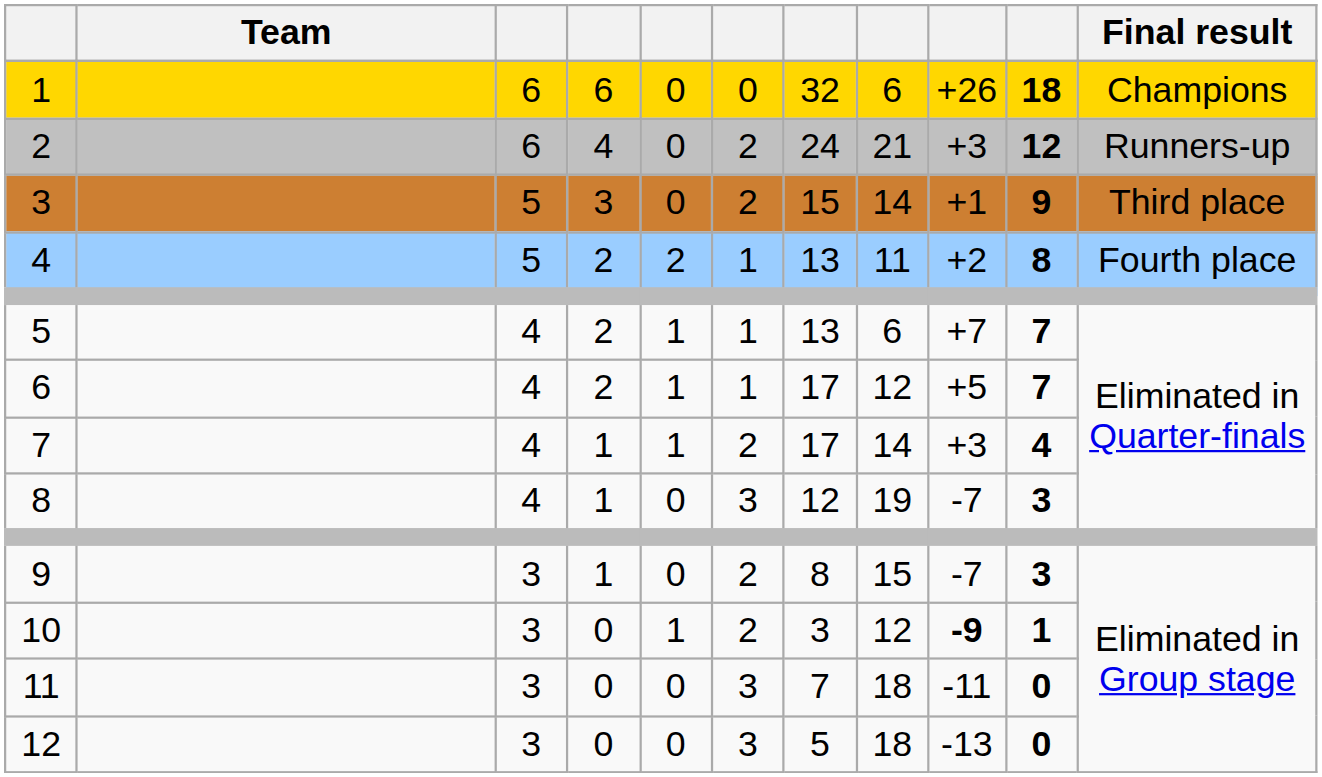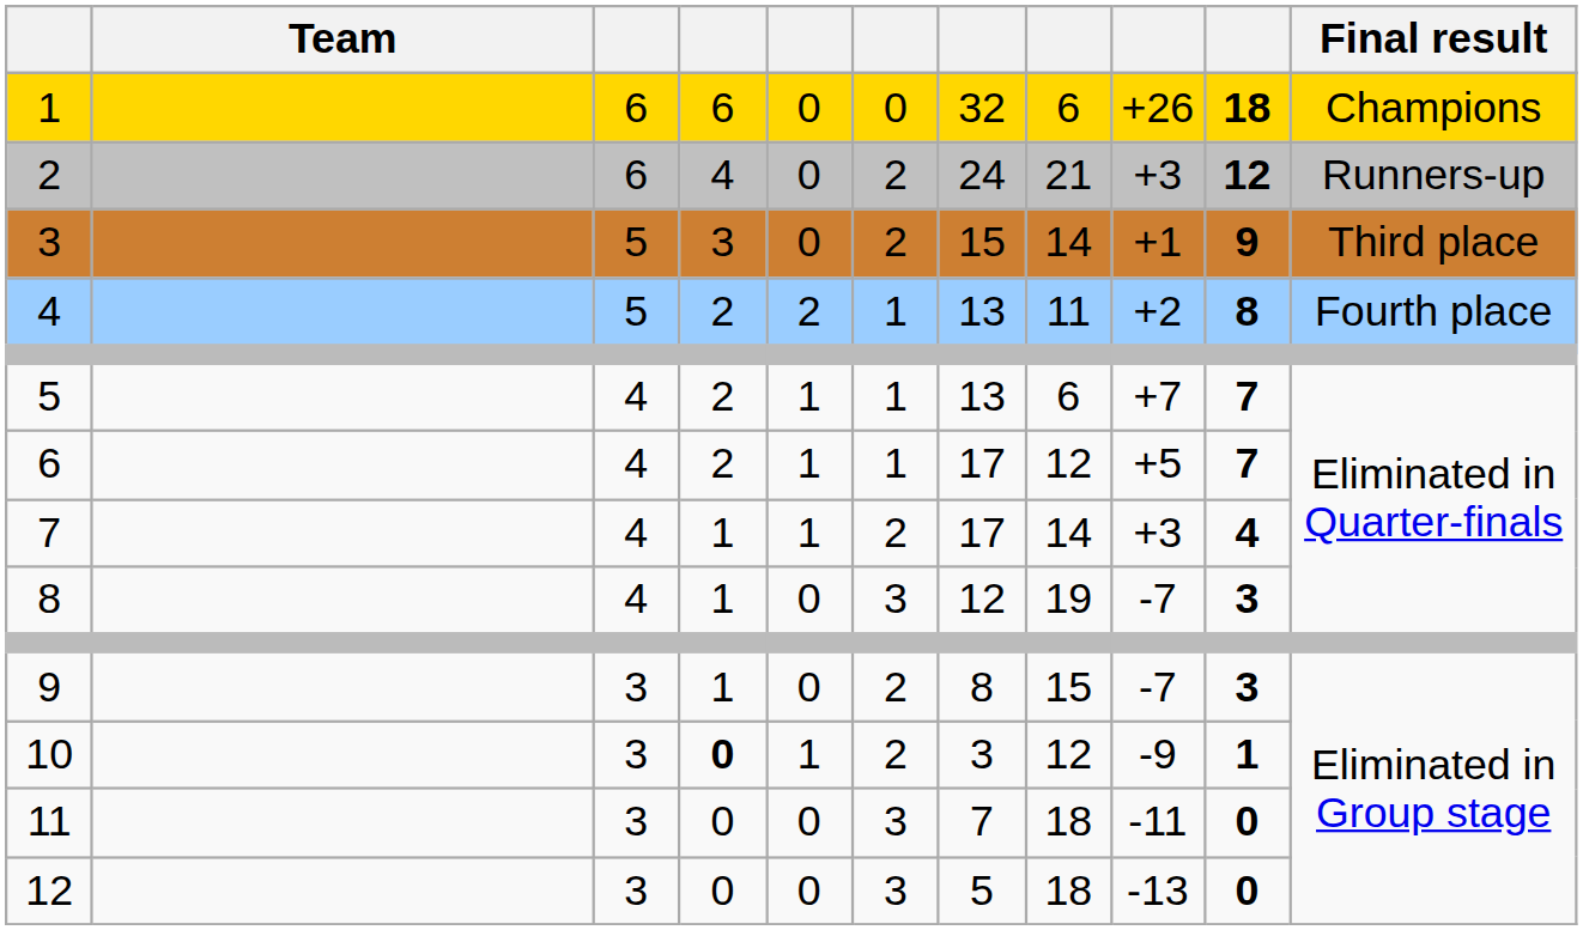10 | column 4: normal -> bold
10 | column 9: bold -> normal
